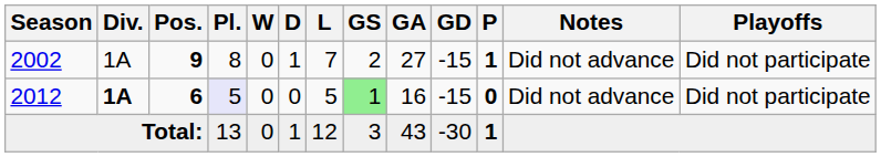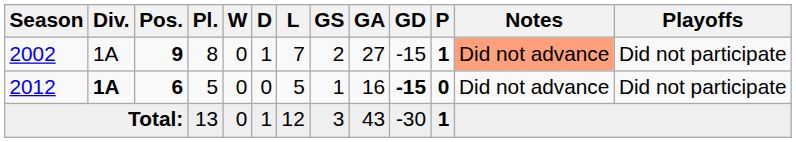2002 | Notes: no background -> lightsalmon background
2012 | Pl.: lavender background -> no background
2012 | GS: lightgreen background -> no background
2012 | GD: normal -> bold
